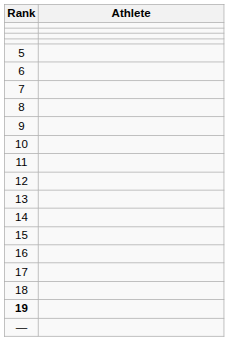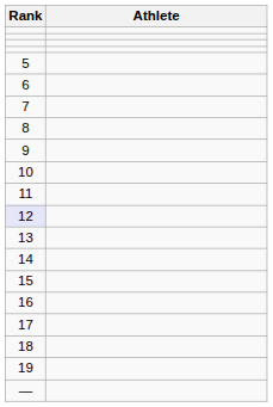row 13 | Rank: no background -> lavender background
row 20 | Rank: bold -> normal
